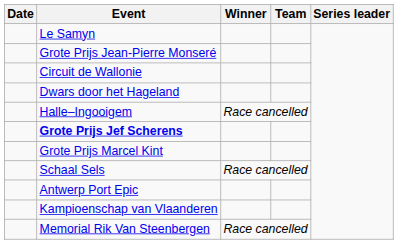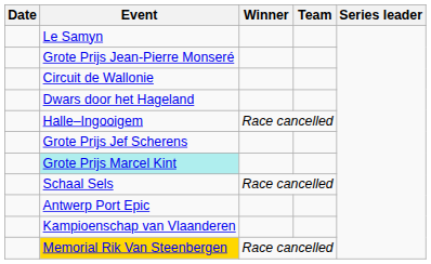Grote Prijs Jef Scherens | Event: bold -> normal
Grote Prijs Marcel Kint | Event: no background -> paleturquoise background
Memorial Rik Van Steenbergen | Event: no background -> gold background
